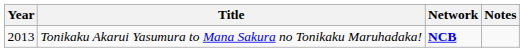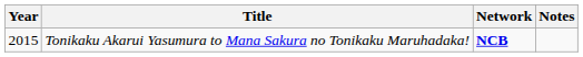row 2 | Year: 2013 -> 2015
